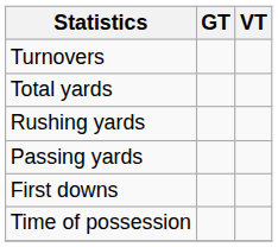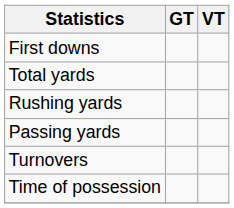rows swapped: First downs <-> Turnovers
